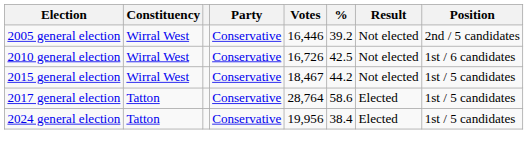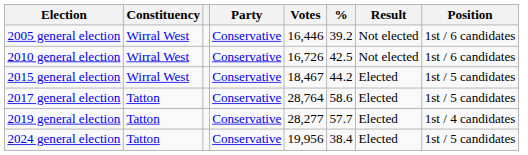2005 general election | Position: 2nd / 5 candidates -> 1st / 6 candidates
2015 general election | Result: Not elected -> Elected
+ row: 2019 general election | Tatton | Conservative | 28,277 | 57.7 | Elected | 1st / 4 candidates
